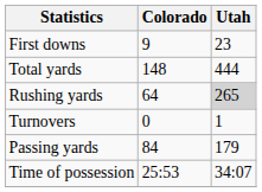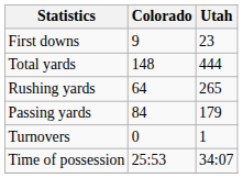Rushing yards | Utah: lightgrey background -> no background
rows swapped: Passing yards <-> Turnovers
